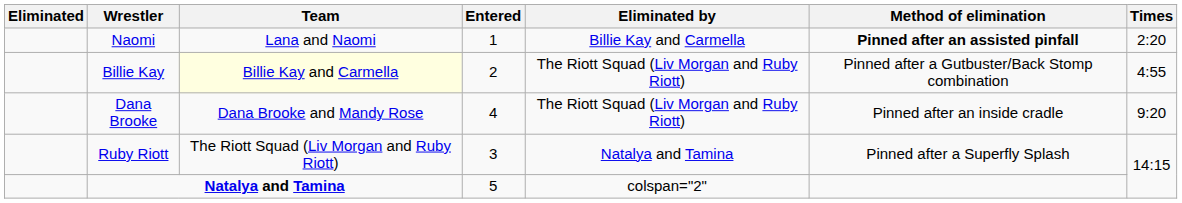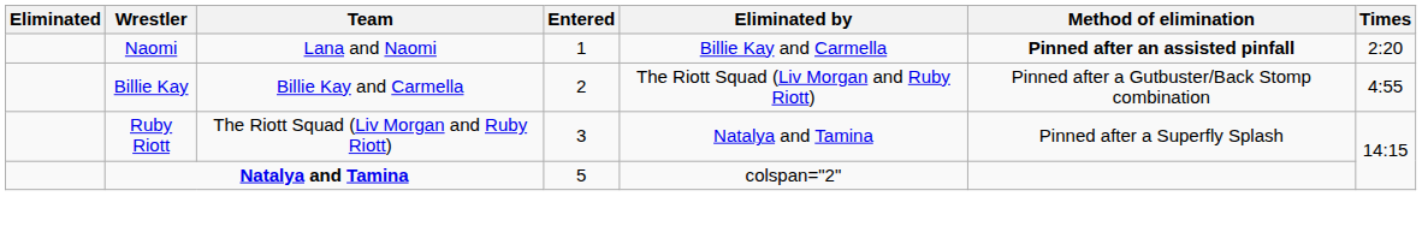Billie Kay | Team: lightyellow background -> no background
- row: Dana Brooke | Dana Brooke and Mandy Rose | 4 | The Riott Squad (Liv Morgan and Ruby Riott) | Pinned after an inside cradle | 9:20
